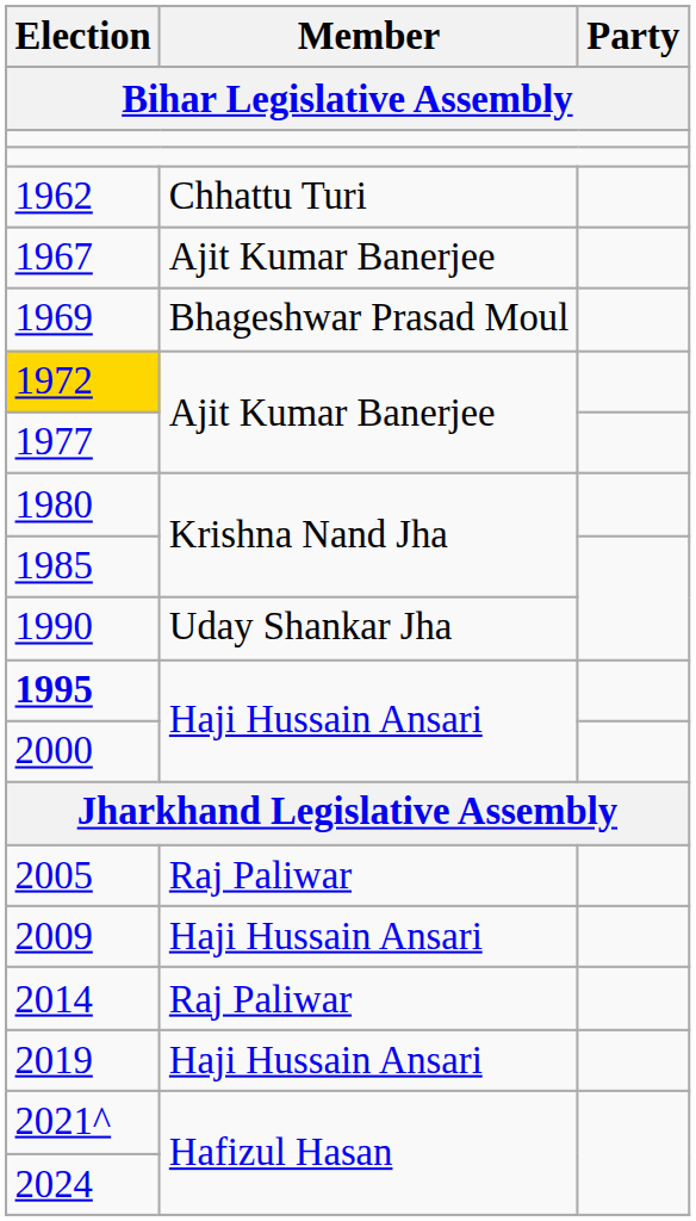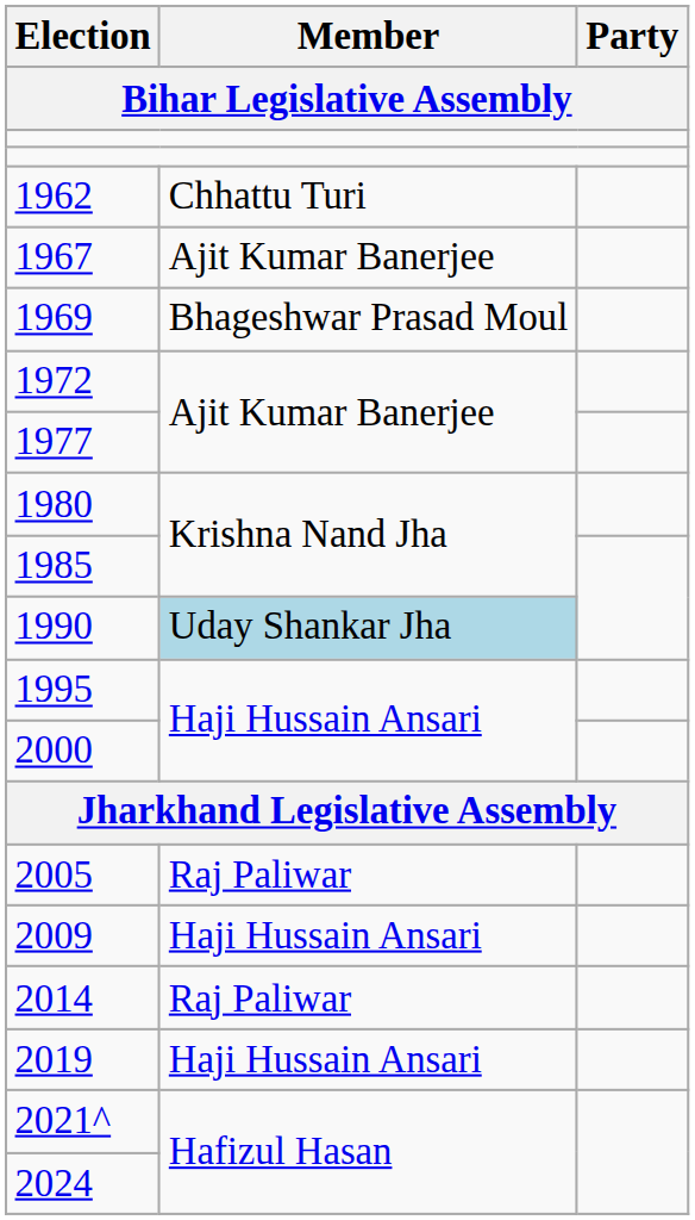1972 | Election: gold background -> no background
1990 | Member: no background -> lightblue background
1995 | Election: bold -> normal
